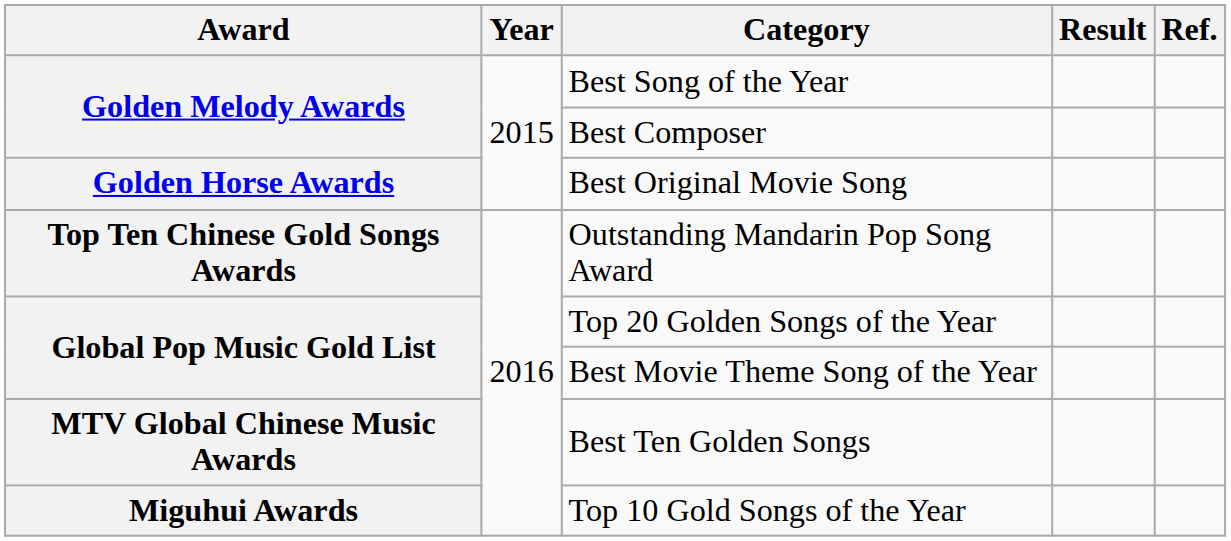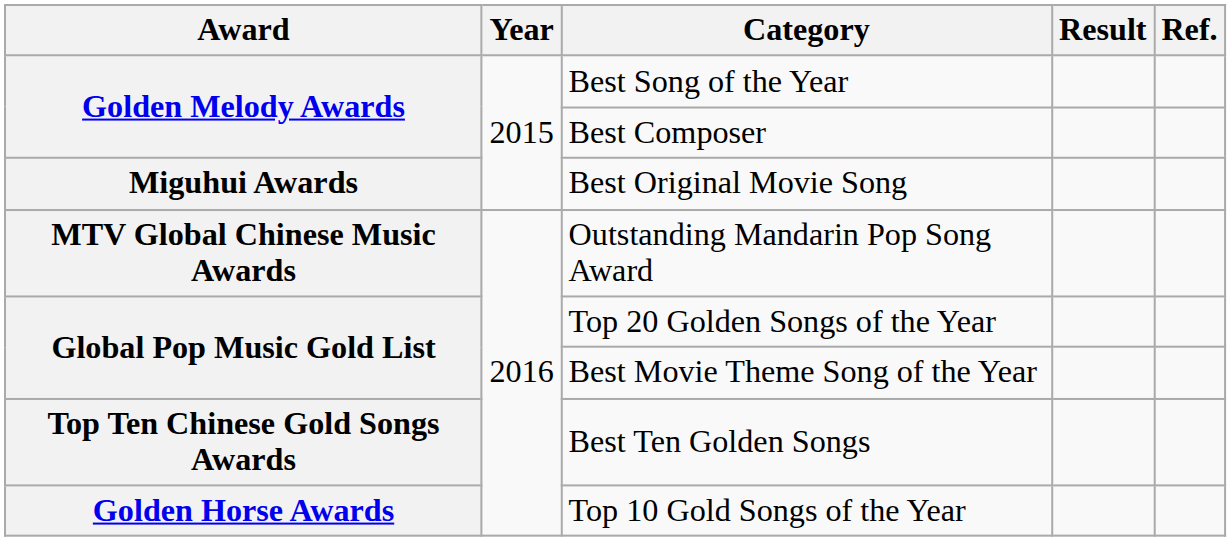Best Original Movie Song | Award: Golden Horse Awards -> Miguhui Awards
Outstanding Mandarin Pop Song Award | Award: Top Ten Chinese Gold Songs Awards -> MTV Global Chinese Music Awards
Best Ten Golden Songs | Award: MTV Global Chinese Music Awards -> Top Ten Chinese Gold Songs Awards
Top 10 Gold Songs of the Year | Award: Miguhui Awards -> Golden Horse Awards
